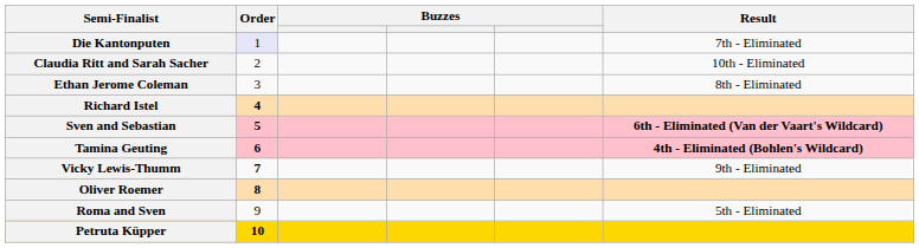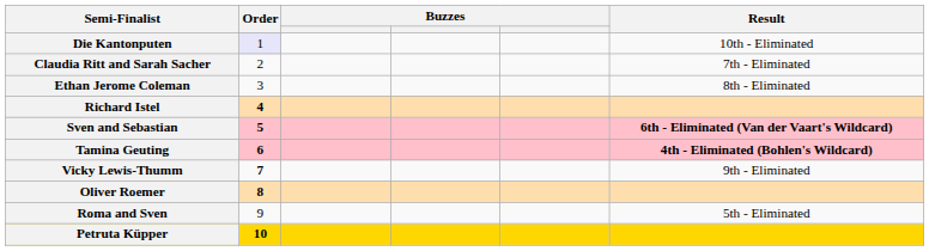Die Kantonputen | Result: 7th - Eliminated -> 10th - Eliminated
Claudia Ritt and Sarah Sacher | Result: 10th - Eliminated -> 7th - Eliminated
